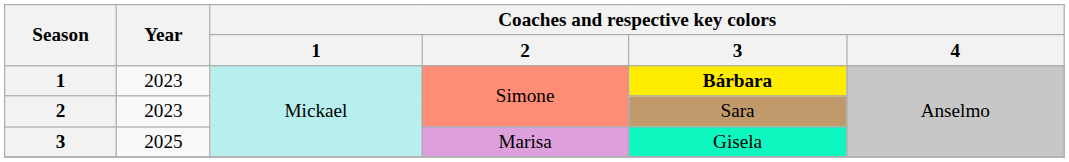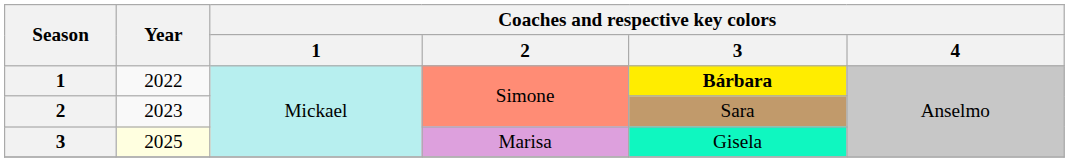row 3 | Year: 2023 -> 2022
row 5 | Year: no background -> lightyellow background
